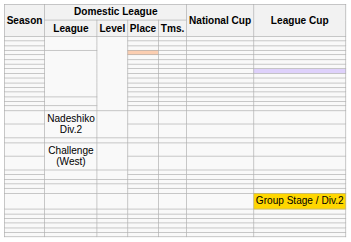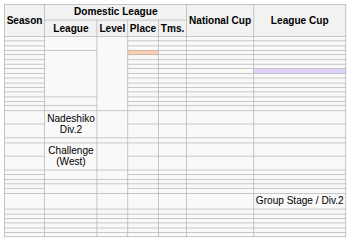row 29 | League Cup: gold background -> no background
